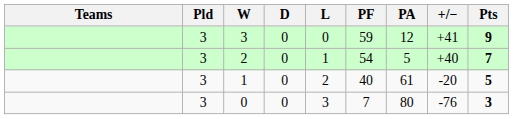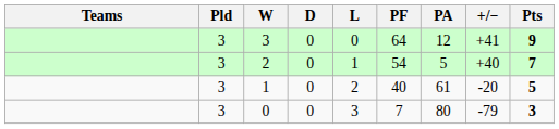row 2 | PF: 59 -> 64
row 5 | +/−: -76 -> -79
